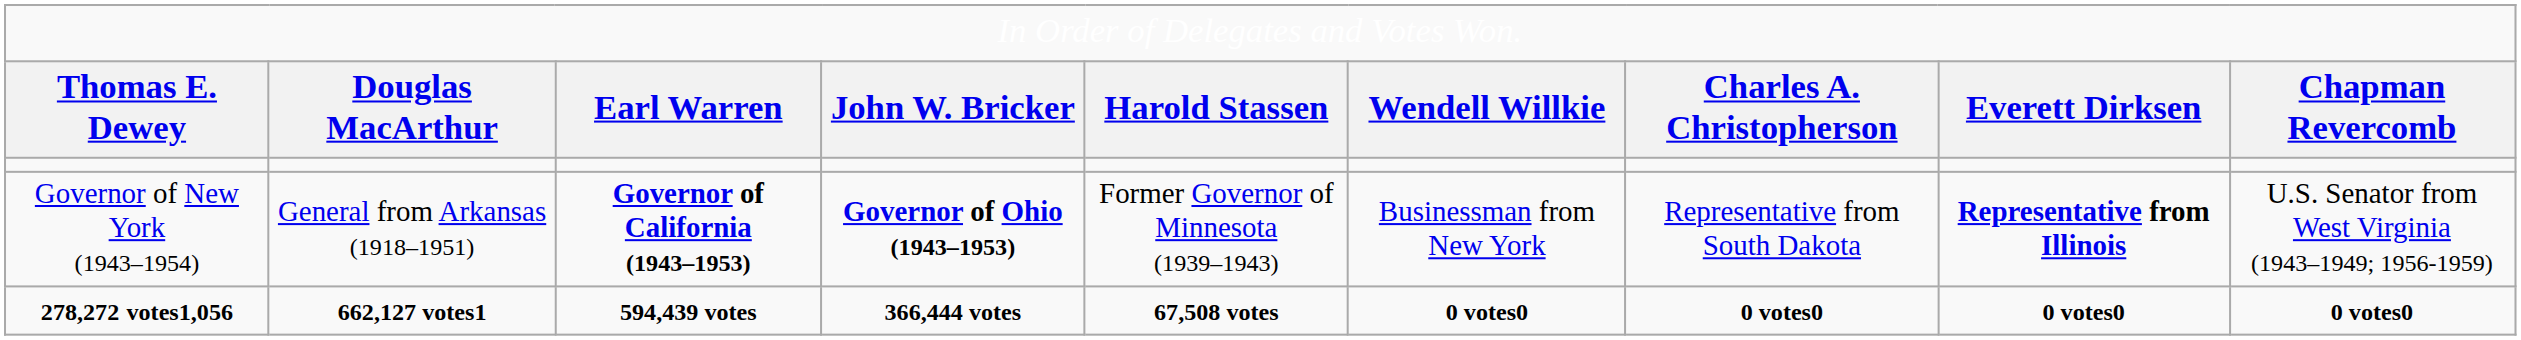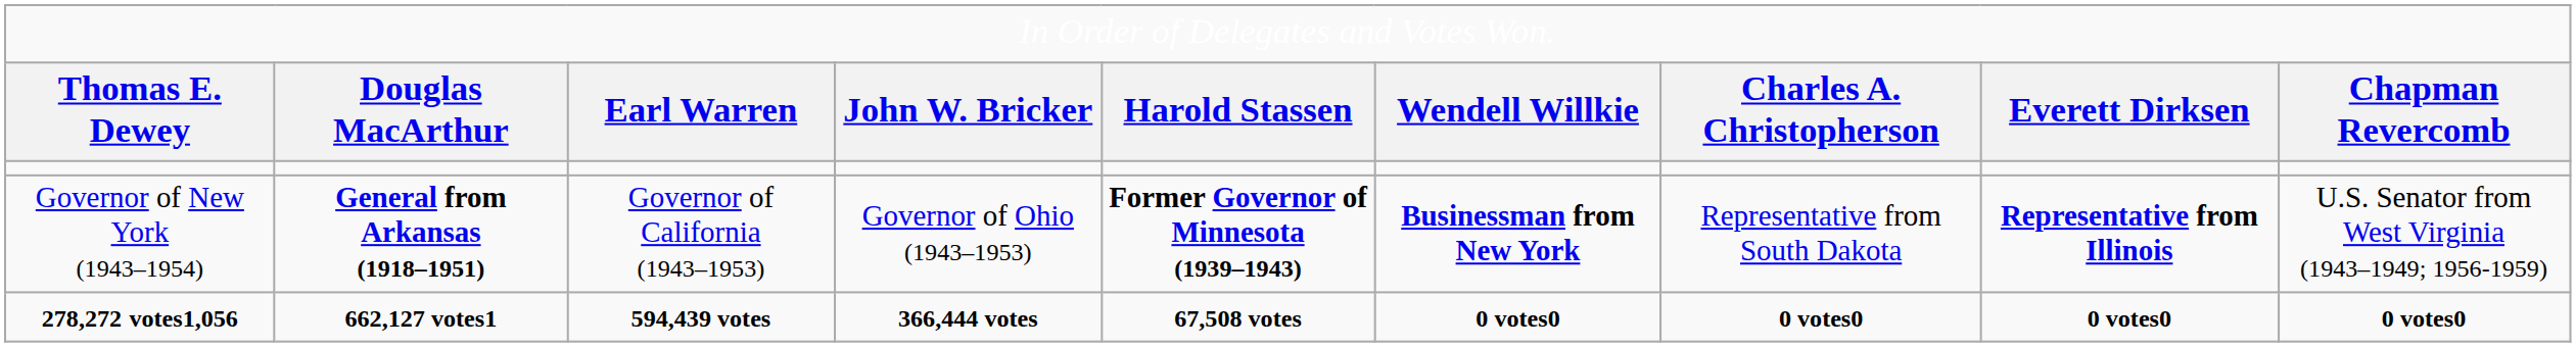Governor of New York (1943–1954) | column 2: normal -> bold
Governor of New York (1943–1954) | column 3: bold -> normal
Governor of New York (1943–1954) | column 4: bold -> normal
Governor of New York (1943–1954) | column 5: normal -> bold
Governor of New York (1943–1954) | column 6: normal -> bold
